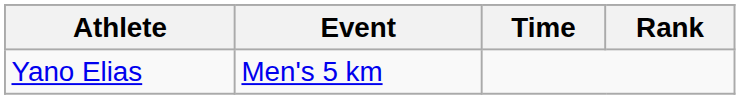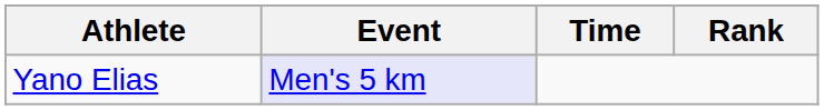Yano Elias | Event: no background -> lavender background
